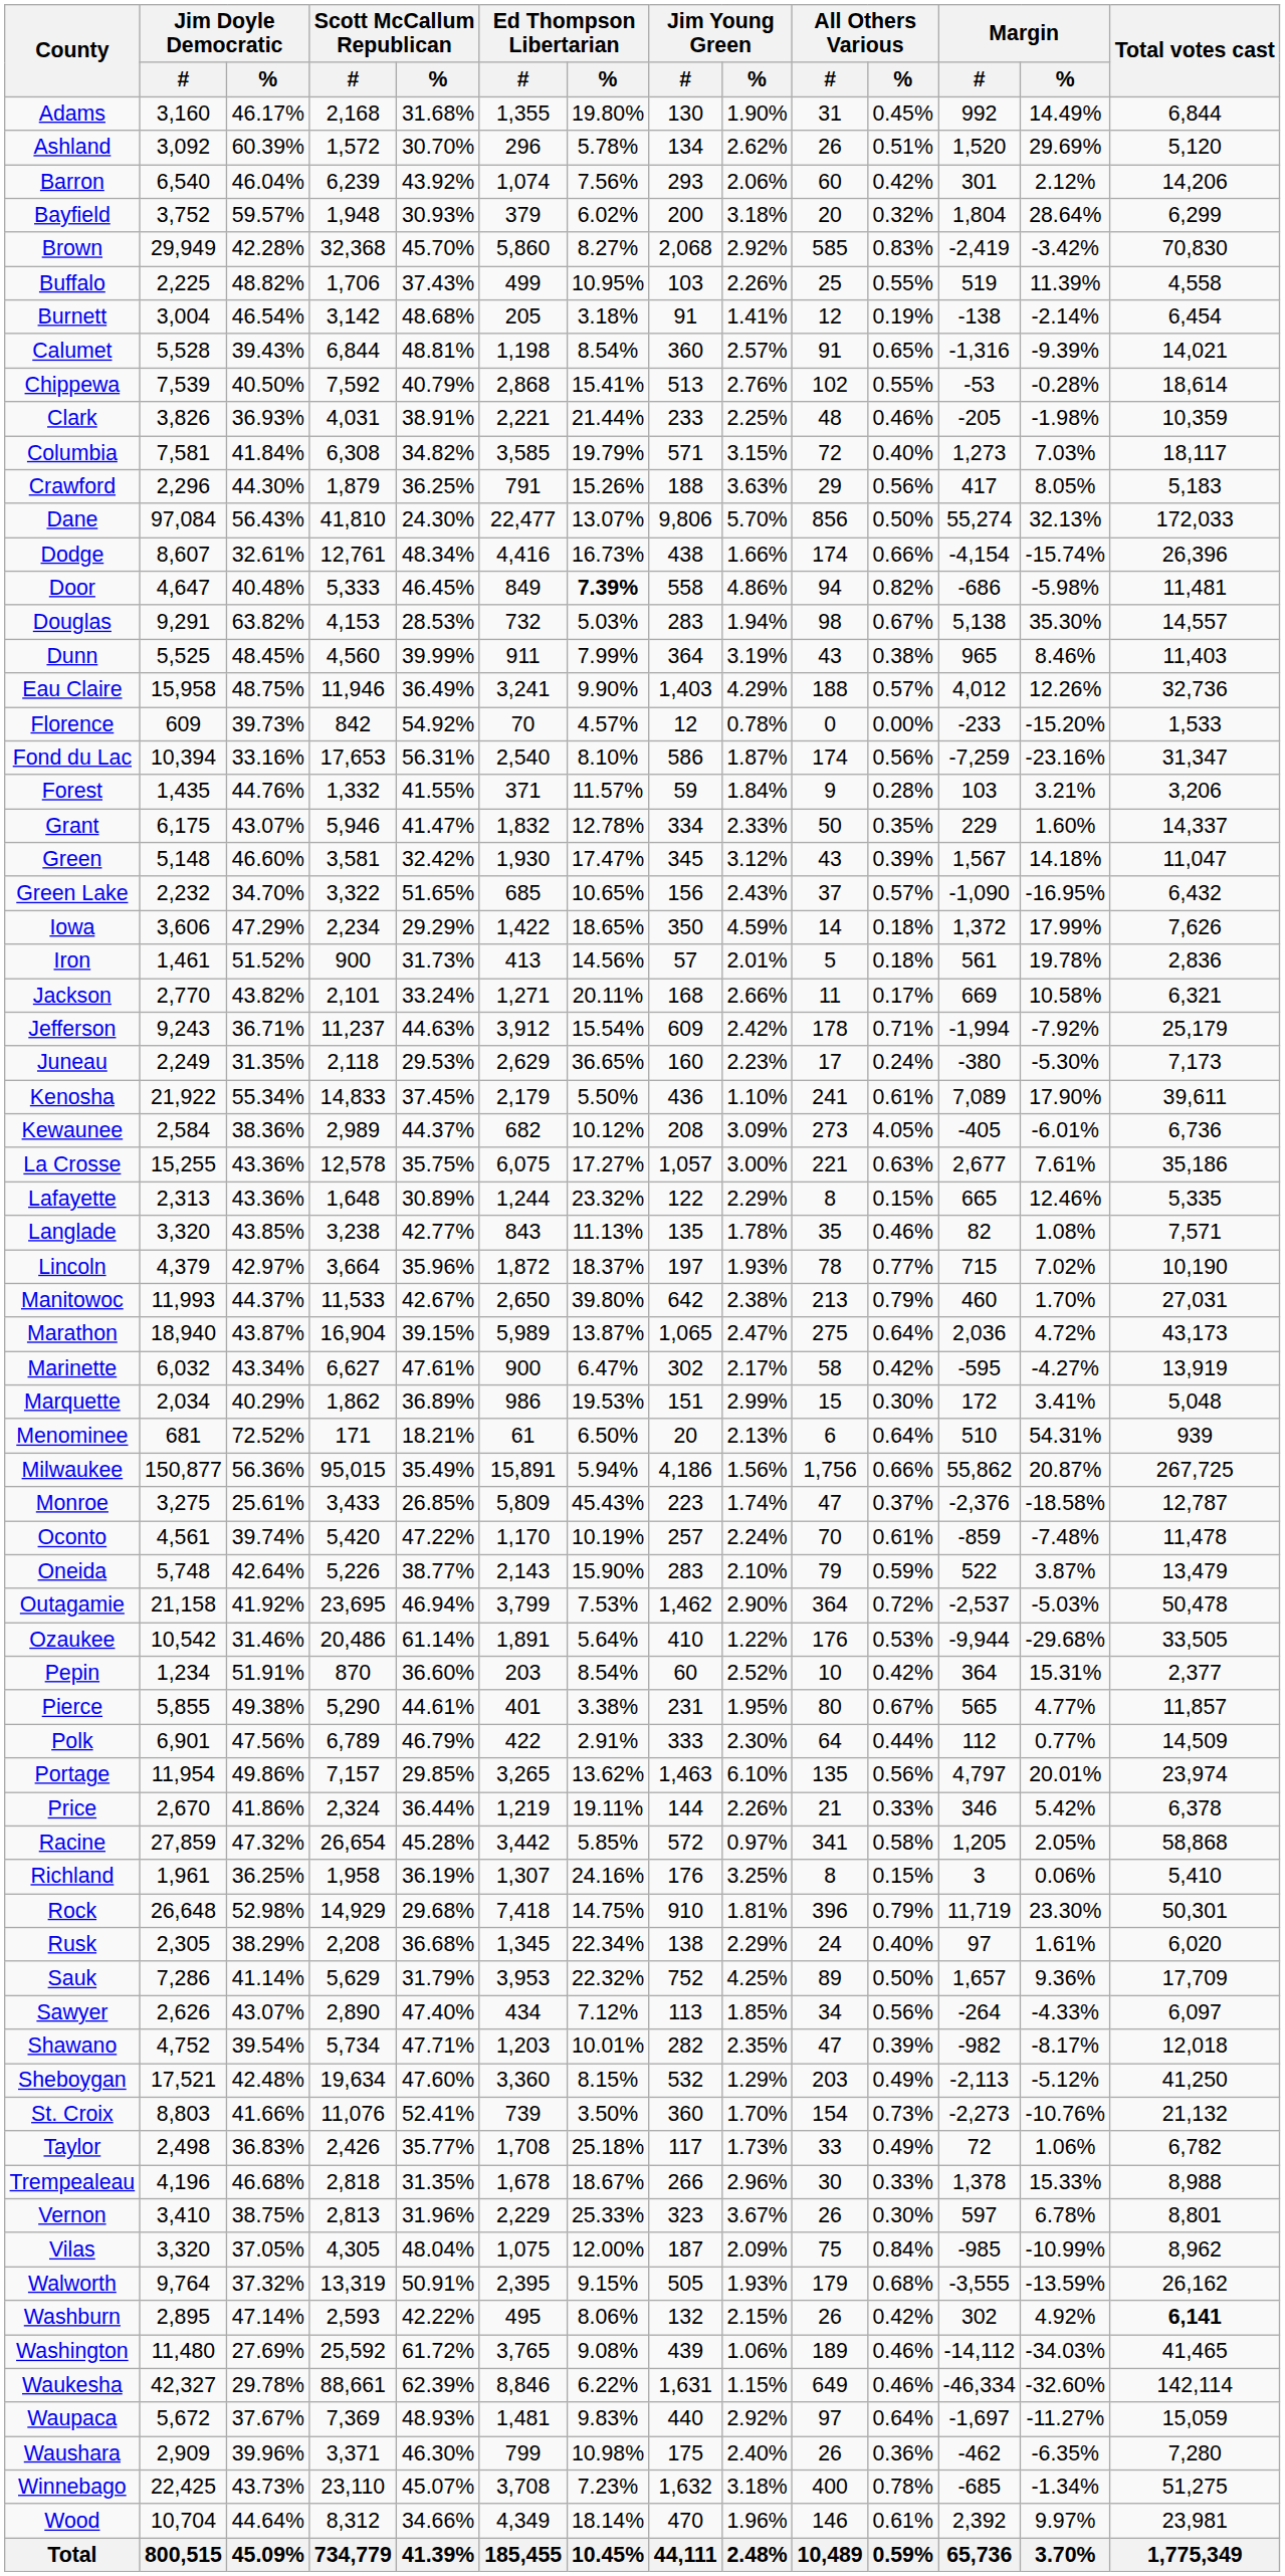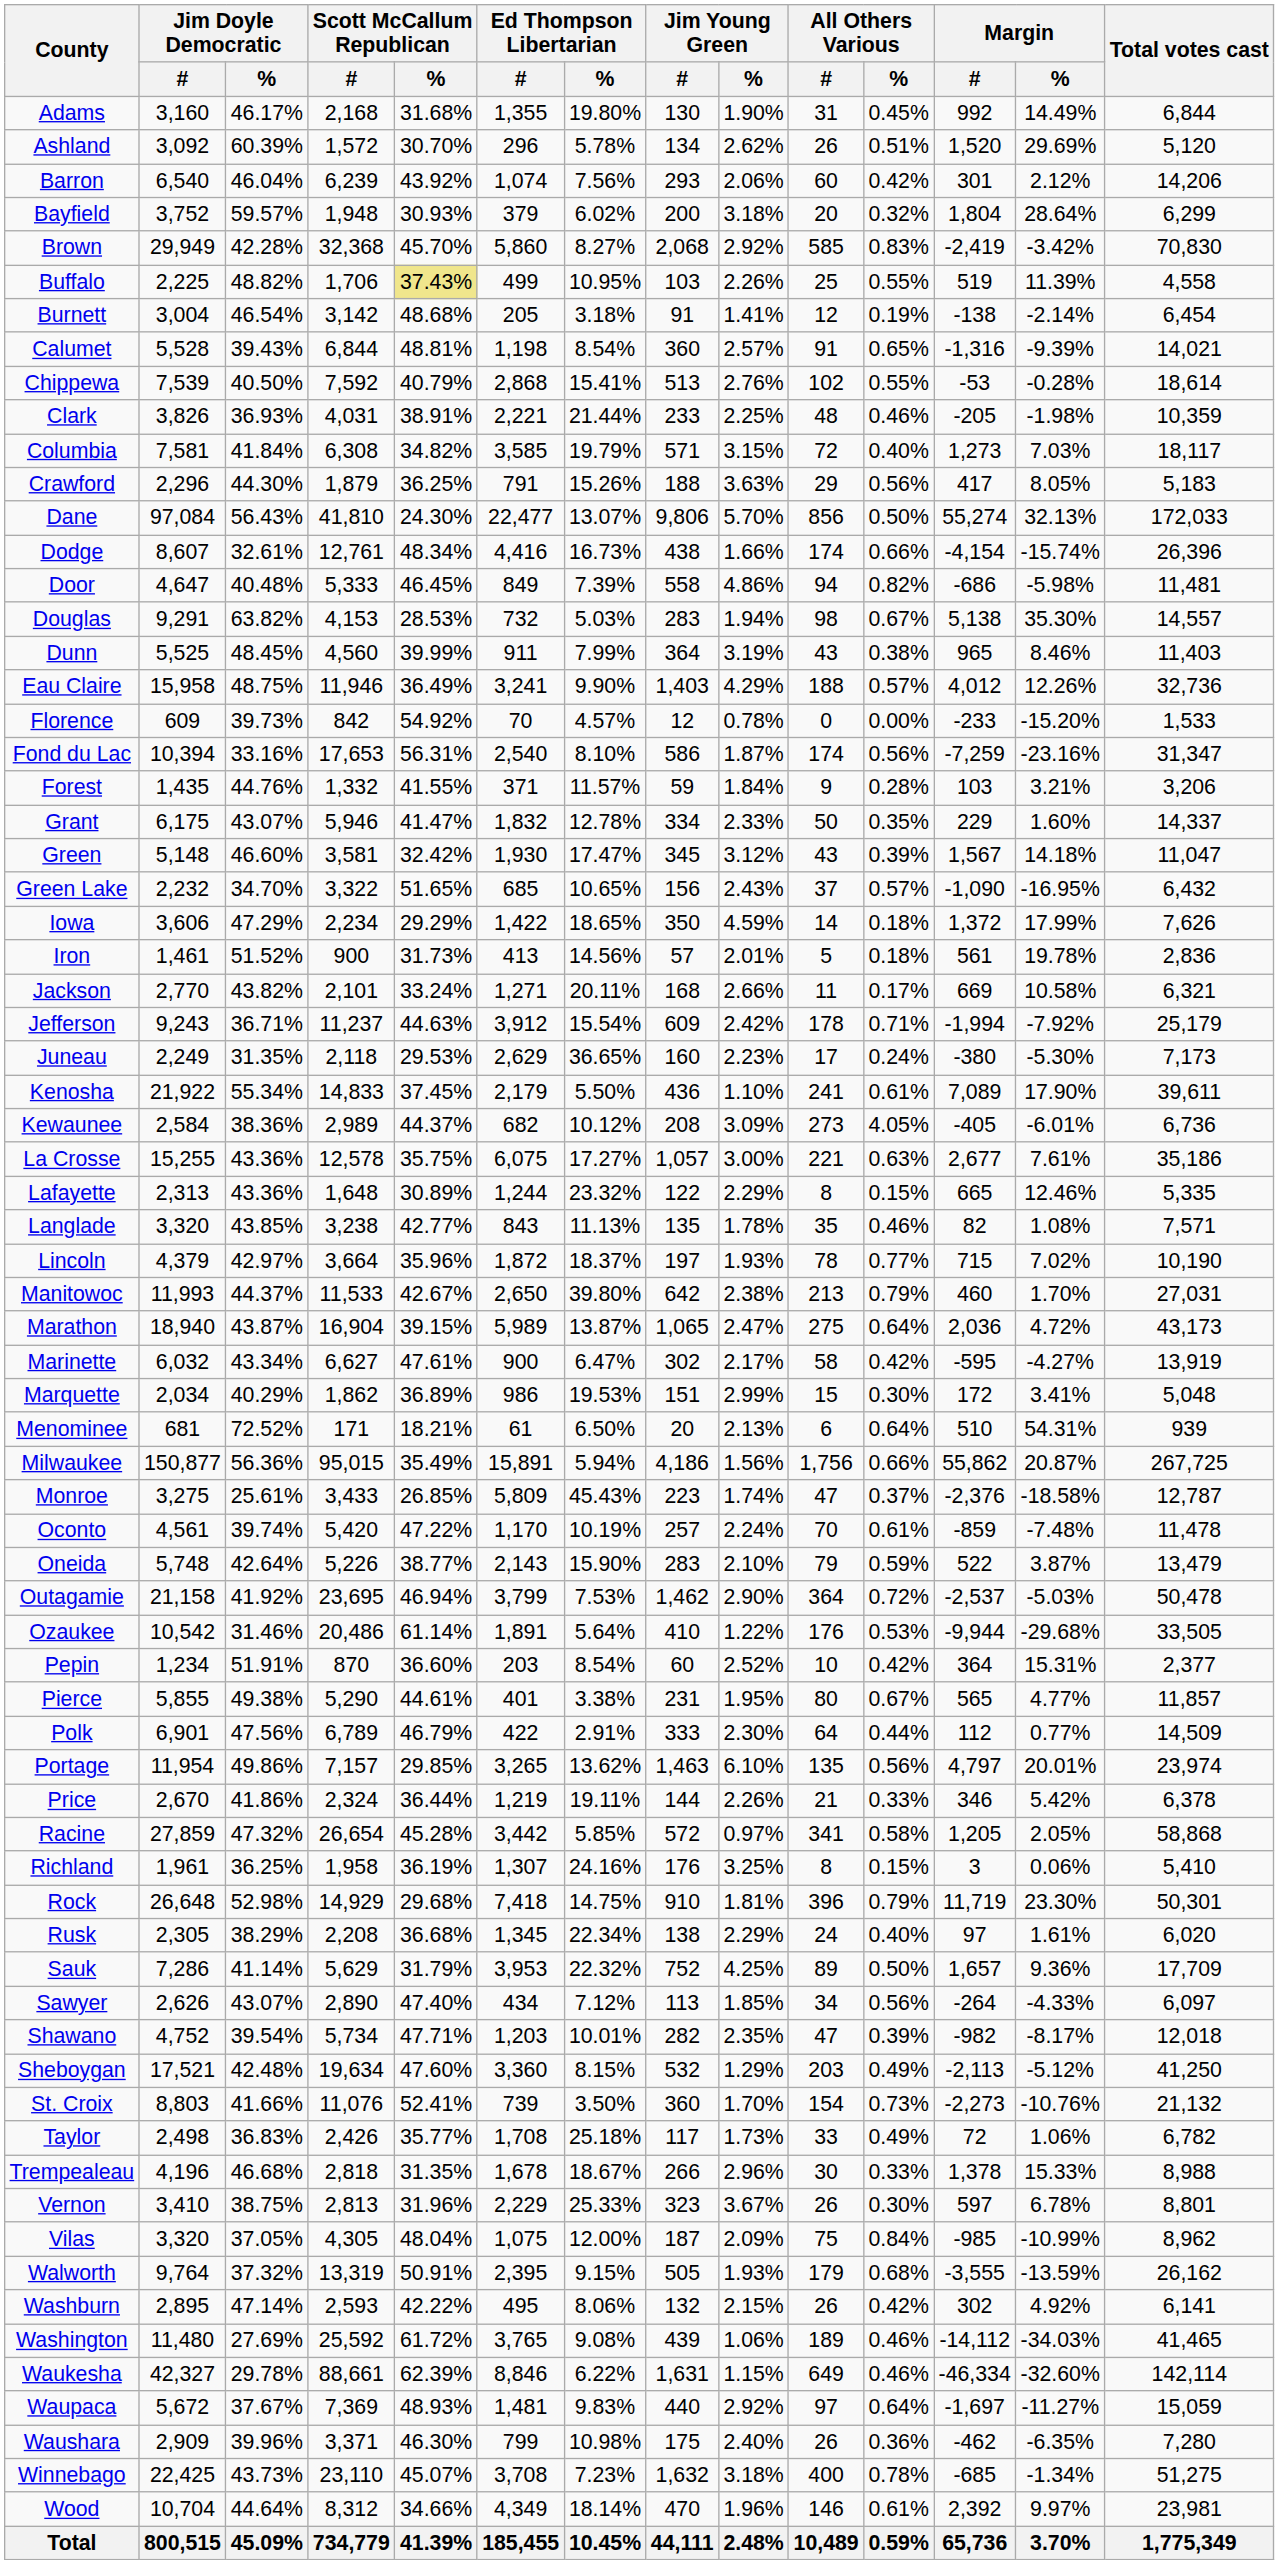Buffalo | Scott McCallum Republican / %: no background -> khaki background
Door | Ed Thompson Libertarian / %: bold -> normal
Washburn | Total votes cast: bold -> normal
